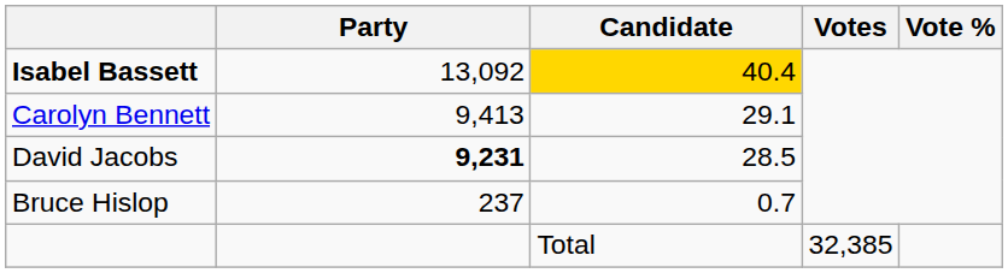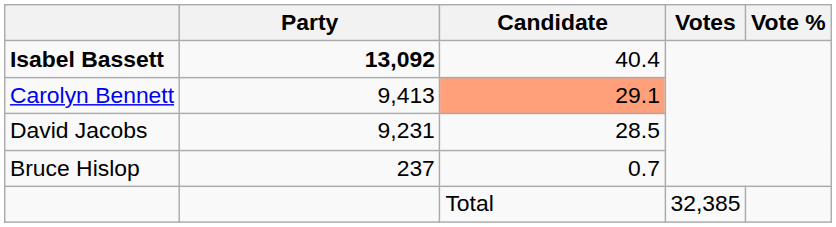Isabel Bassett | Party: normal -> bold
Isabel Bassett | Candidate: gold background -> no background
Carolyn Bennett | Candidate: no background -> lightsalmon background
David Jacobs | Party: bold -> normal
